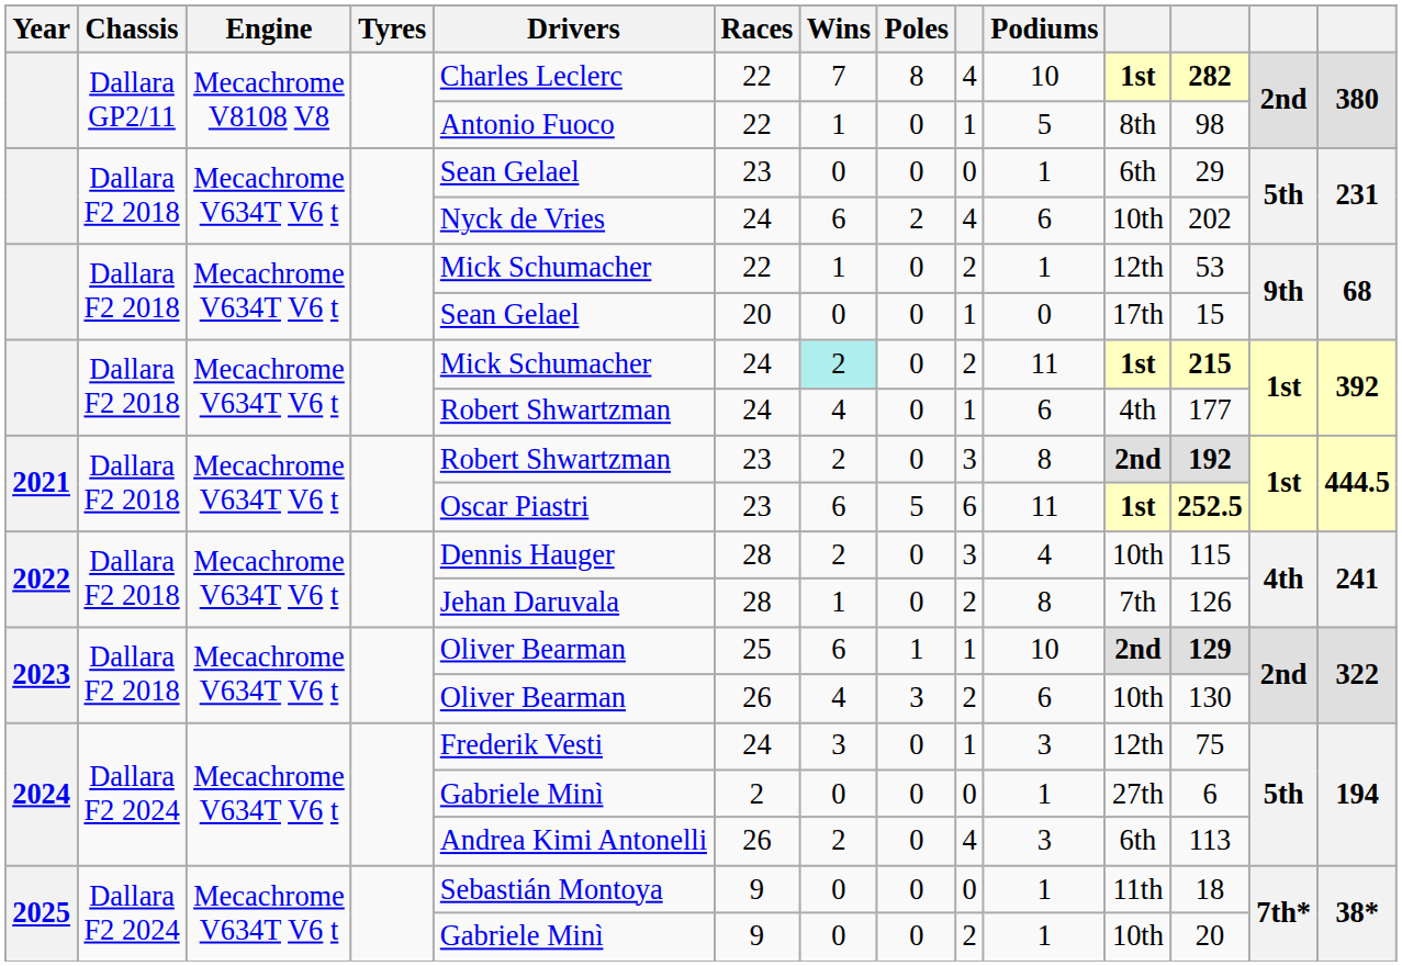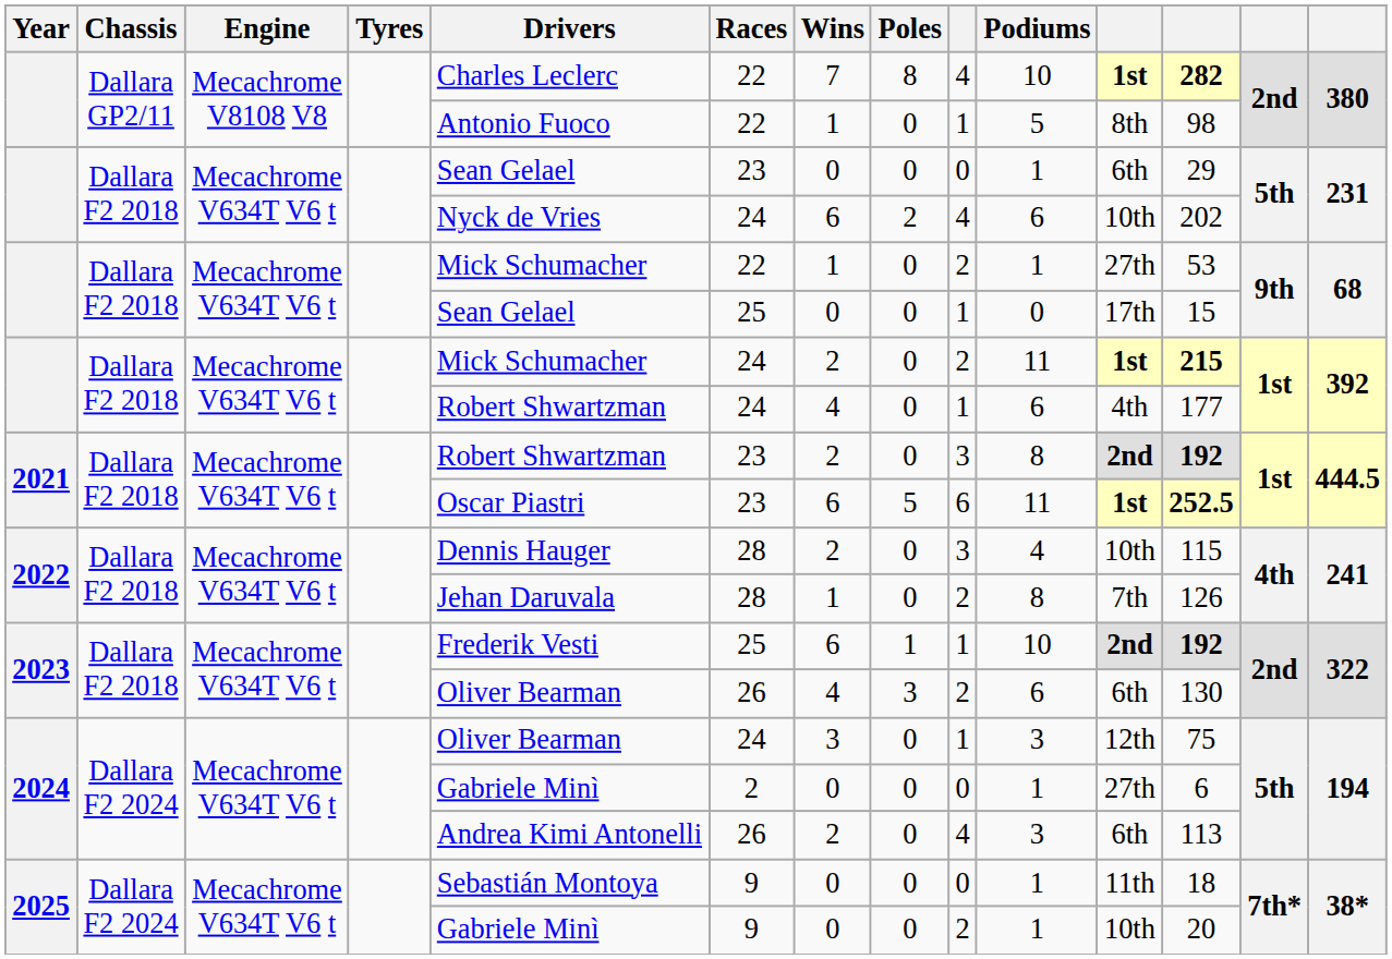row 6 | column 11: 12th -> 27th
row 7 | Races: 20 -> 25
row 8 | Wins: paleturquoise background -> no background
row 14 | Drivers: Oliver Bearman -> Frederik Vesti
row 14 | column 12: 129 -> 192
row 15 | column 11: 10th -> 6th
row 16 | Drivers: Frederik Vesti -> Oliver Bearman
